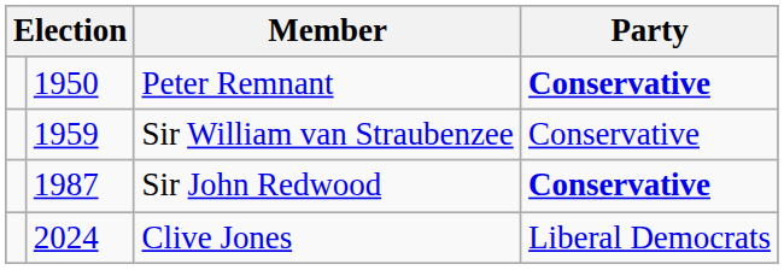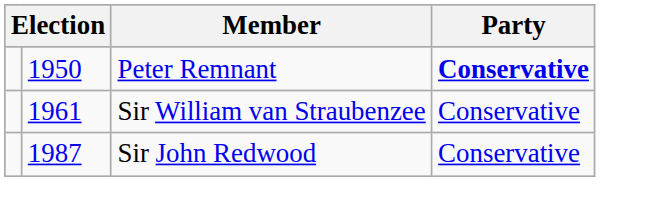Sir William van Straubenzee | column 2: 1959 -> 1961
Sir John Redwood | Party: bold -> normal
- row: 2024 | Clive Jones | Liberal Democrats
